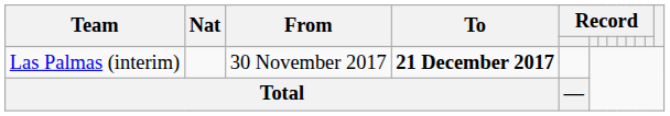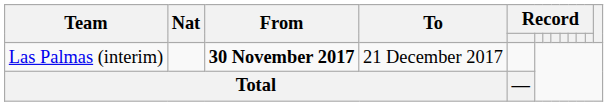Las Palmas (interim) | From: normal -> bold
Las Palmas (interim) | To: bold -> normal
